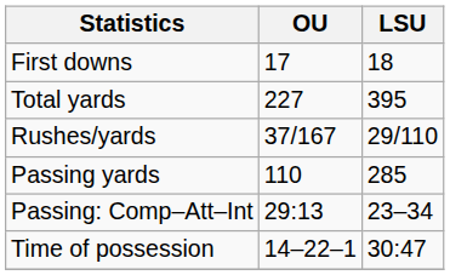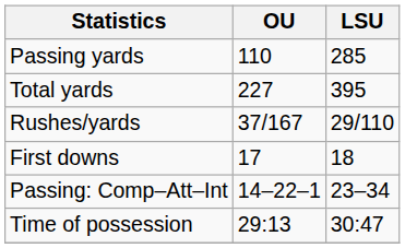rows swapped: First downs <-> Passing yards
Passing: Comp–Att–Int | OU: 29:13 -> 14–22–1
Time of possession | OU: 14–22–1 -> 29:13
